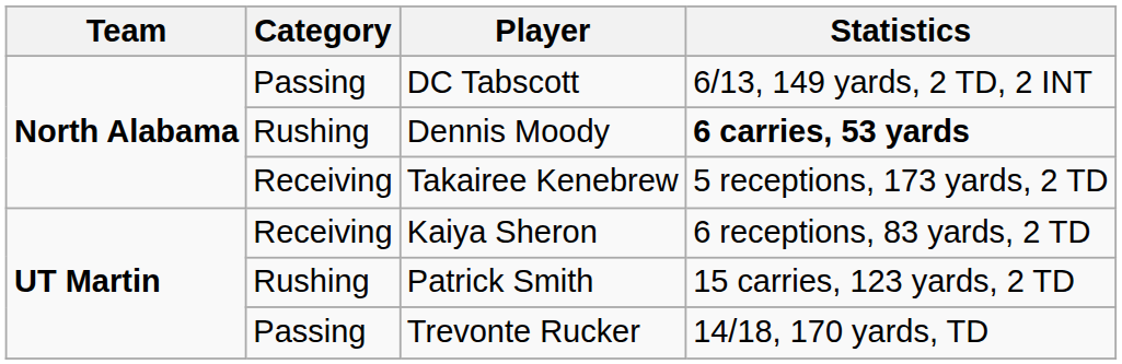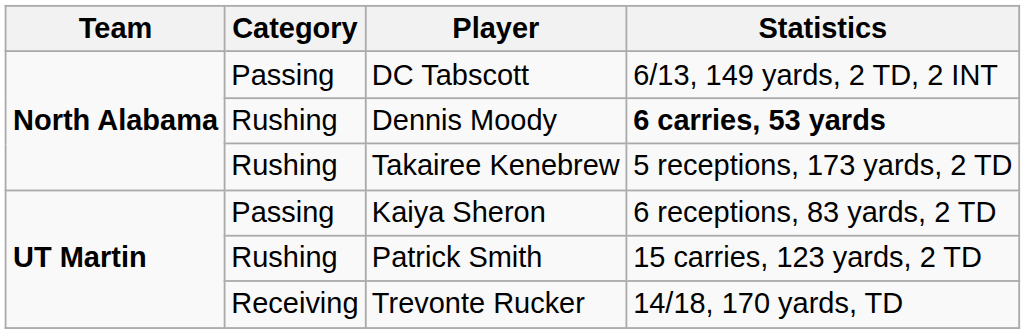Takairee Kenebrew | Category: Receiving -> Rushing
Kaiya Sheron | Category: Receiving -> Passing
Trevonte Rucker | Category: Passing -> Receiving
